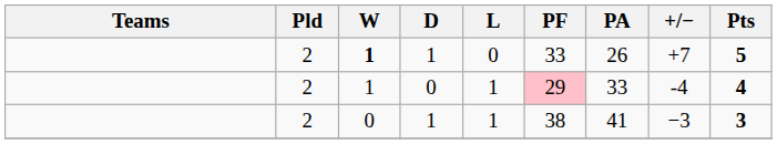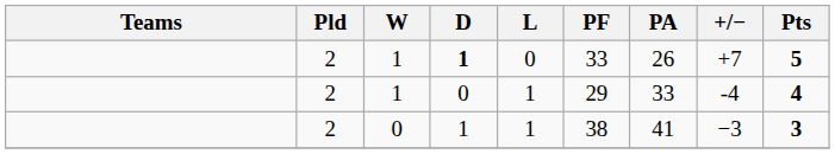row 2 | W: bold -> normal
row 2 | D: normal -> bold
row 3 | PF: pink background -> no background
